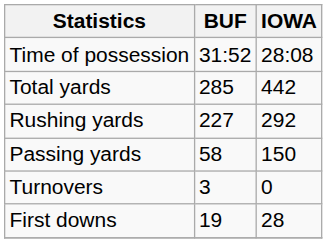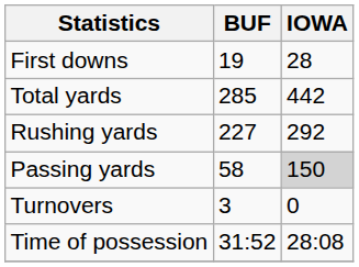rows swapped: First downs <-> Time of possession
Passing yards | IOWA: no background -> lightgrey background
